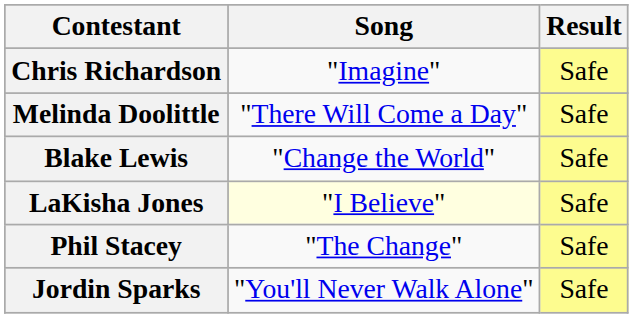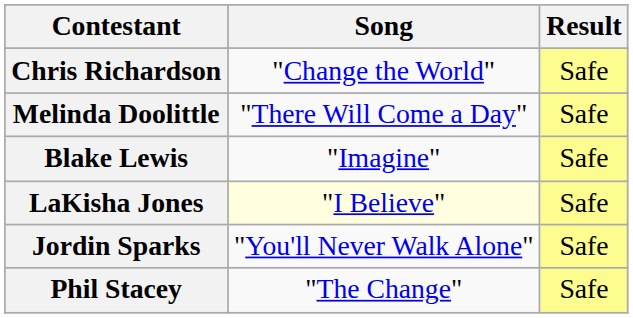Chris Richardson | Song: "Imagine" -> "Change the World"
Blake Lewis | Song: "Change the World" -> "Imagine"
rows swapped: Phil Stacey <-> Jordin Sparks
